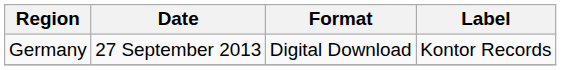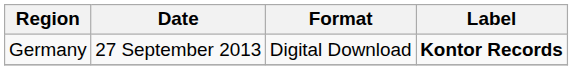Germany | Label: normal -> bold
